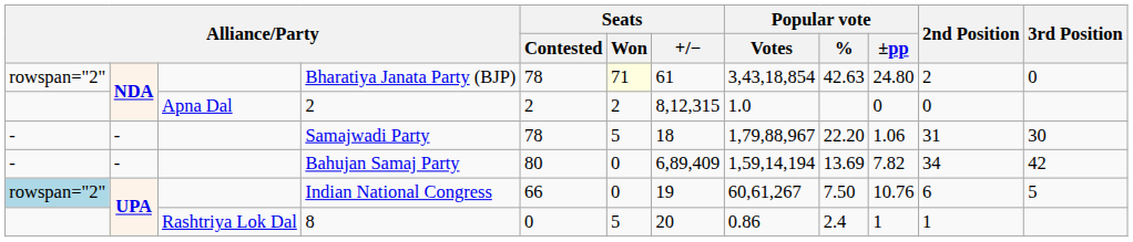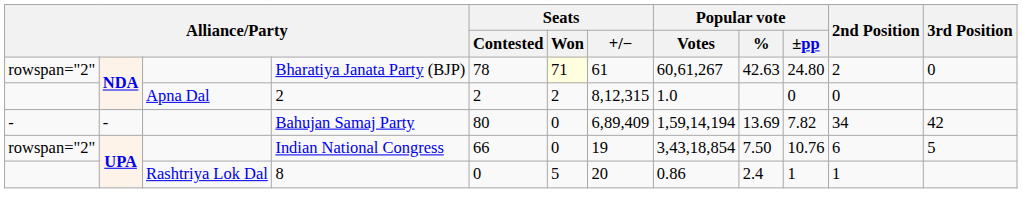Bharatiya Janata Party (BJP) | Popular vote / Votes: 3,43,18,854 -> 60,61,267
- row: - | - | Samajwadi Party | 78 | 5 | 18 | 1,79,88,967 | 22.20 | 1.06 | 31 | 30
Indian National Congress | column 1: lightblue background -> no background
Indian National Congress | Popular vote / Votes: 60,61,267 -> 3,43,18,854
